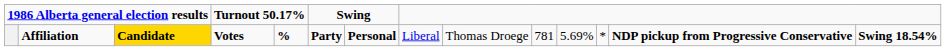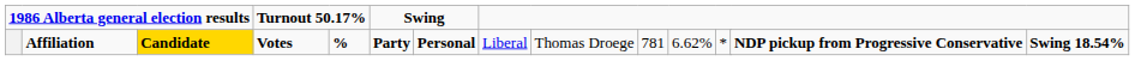Affiliation | column 11: 5.69% -> 6.62%
